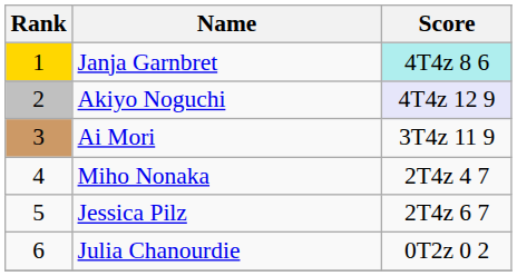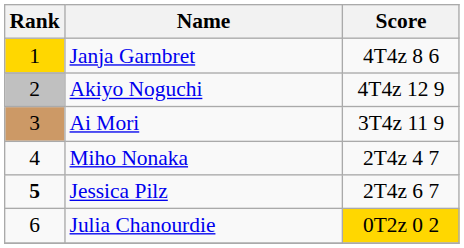Janja Garnbret | Score: paleturquoise background -> no background
Akiyo Noguchi | Score: lavender background -> no background
Jessica Pilz | Rank: normal -> bold
Julia Chanourdie | Score: no background -> gold background
